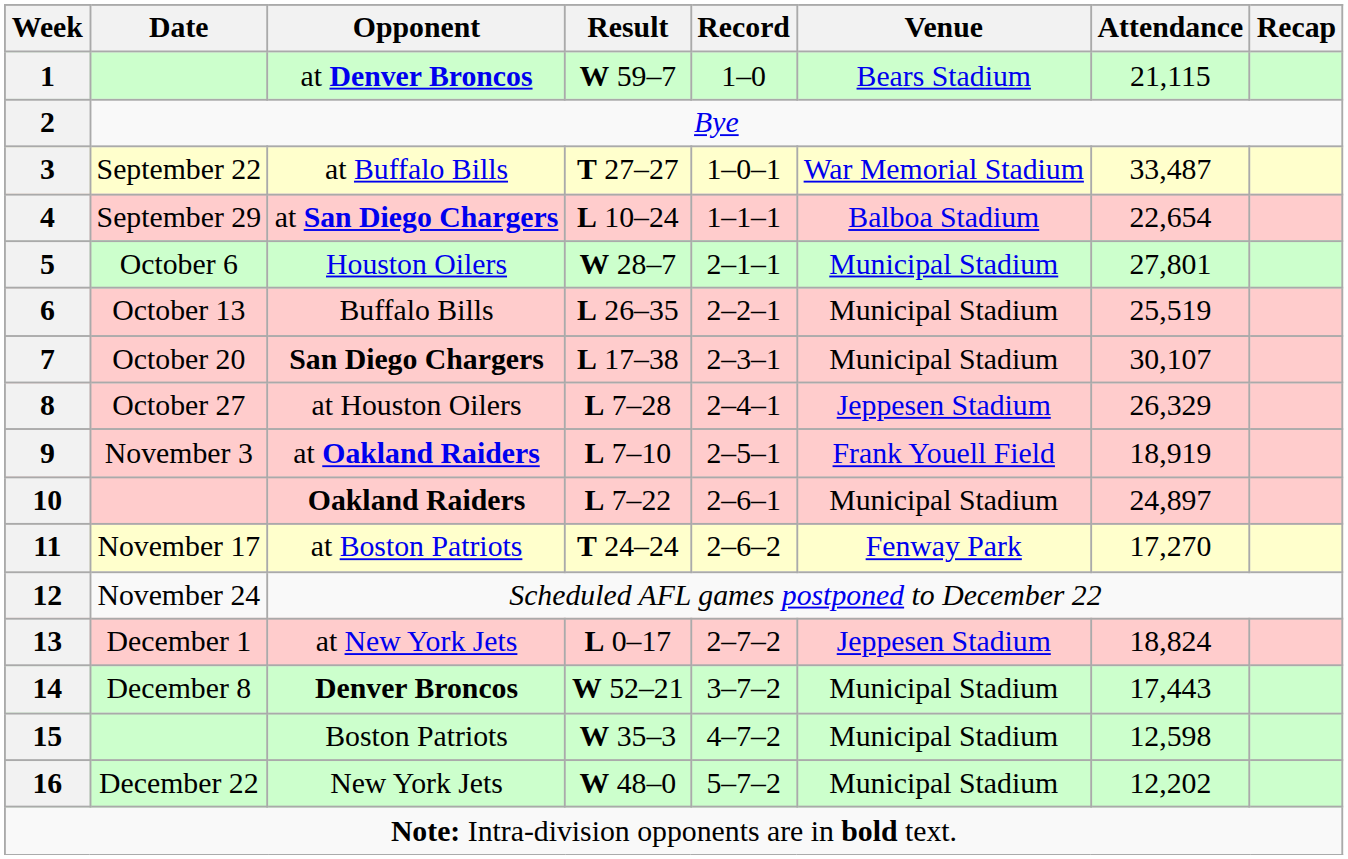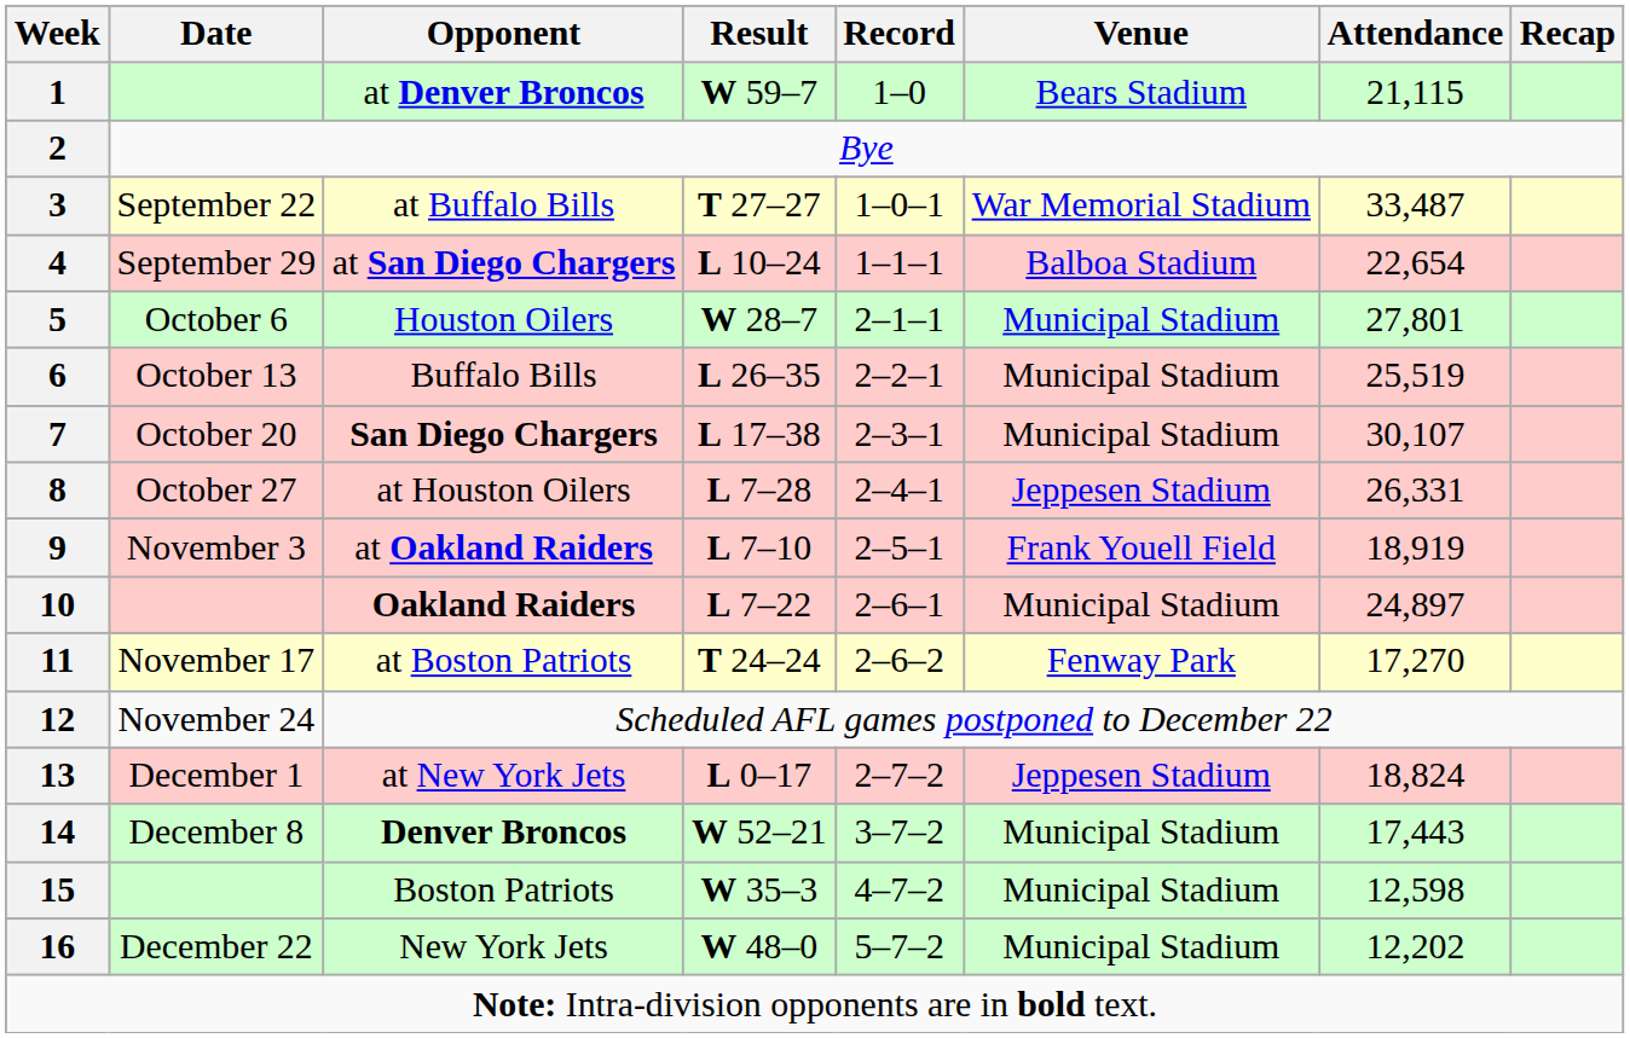8 | Attendance: 26,329 -> 26,331
